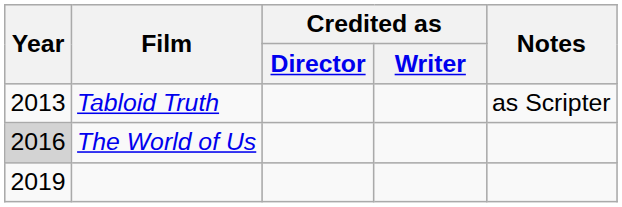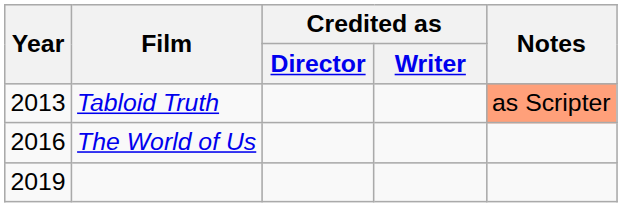Tabloid Truth | Notes: no background -> lightsalmon background
The World of Us | Year: lightgrey background -> no background
